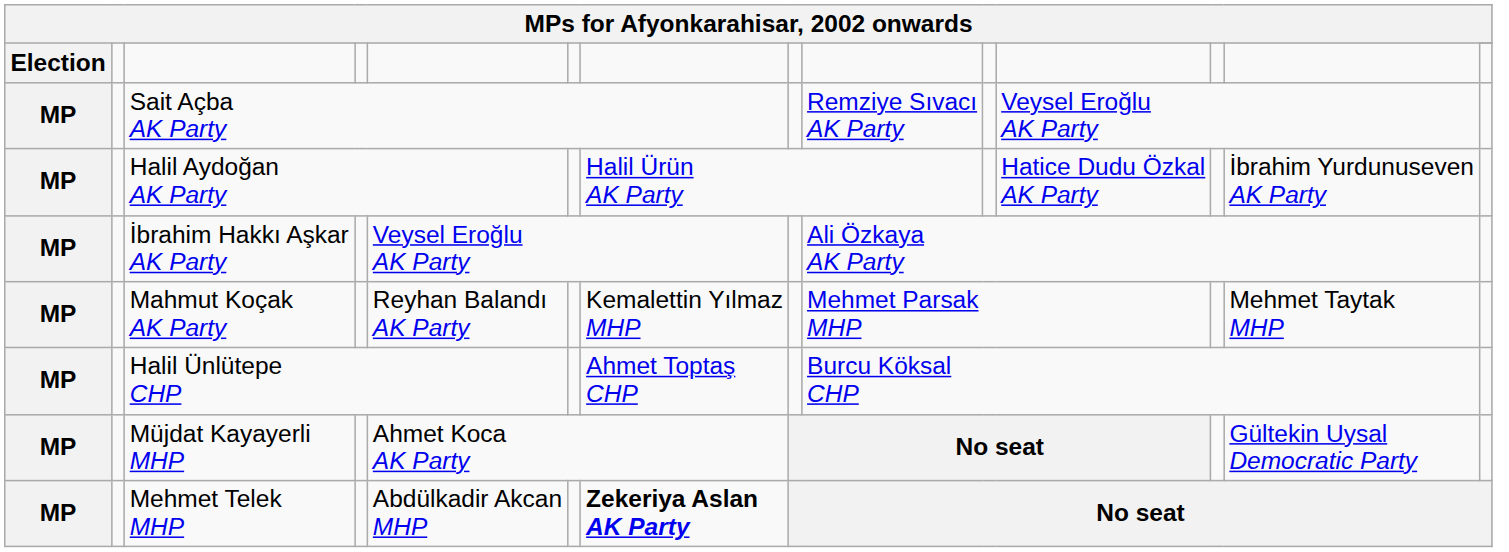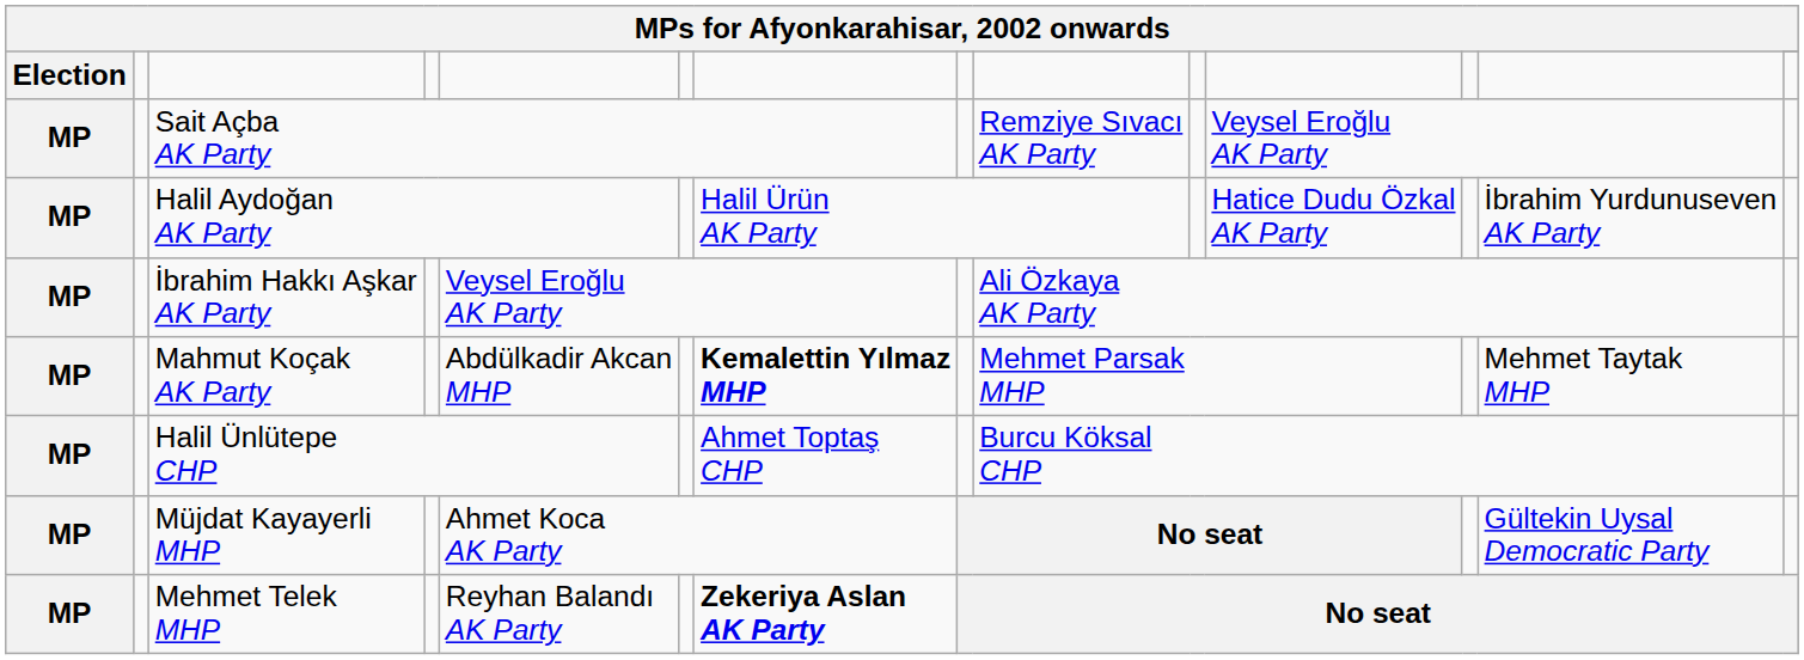Mahmut Koçak AK Party | column 5: Reyhan Balandı AK Party -> Abdülkadir Akcan MHP
Mahmut Koçak AK Party | column 7: normal -> bold
Mehmet Telek MHP | column 5: Abdülkadir Akcan MHP -> Reyhan Balandı AK Party
